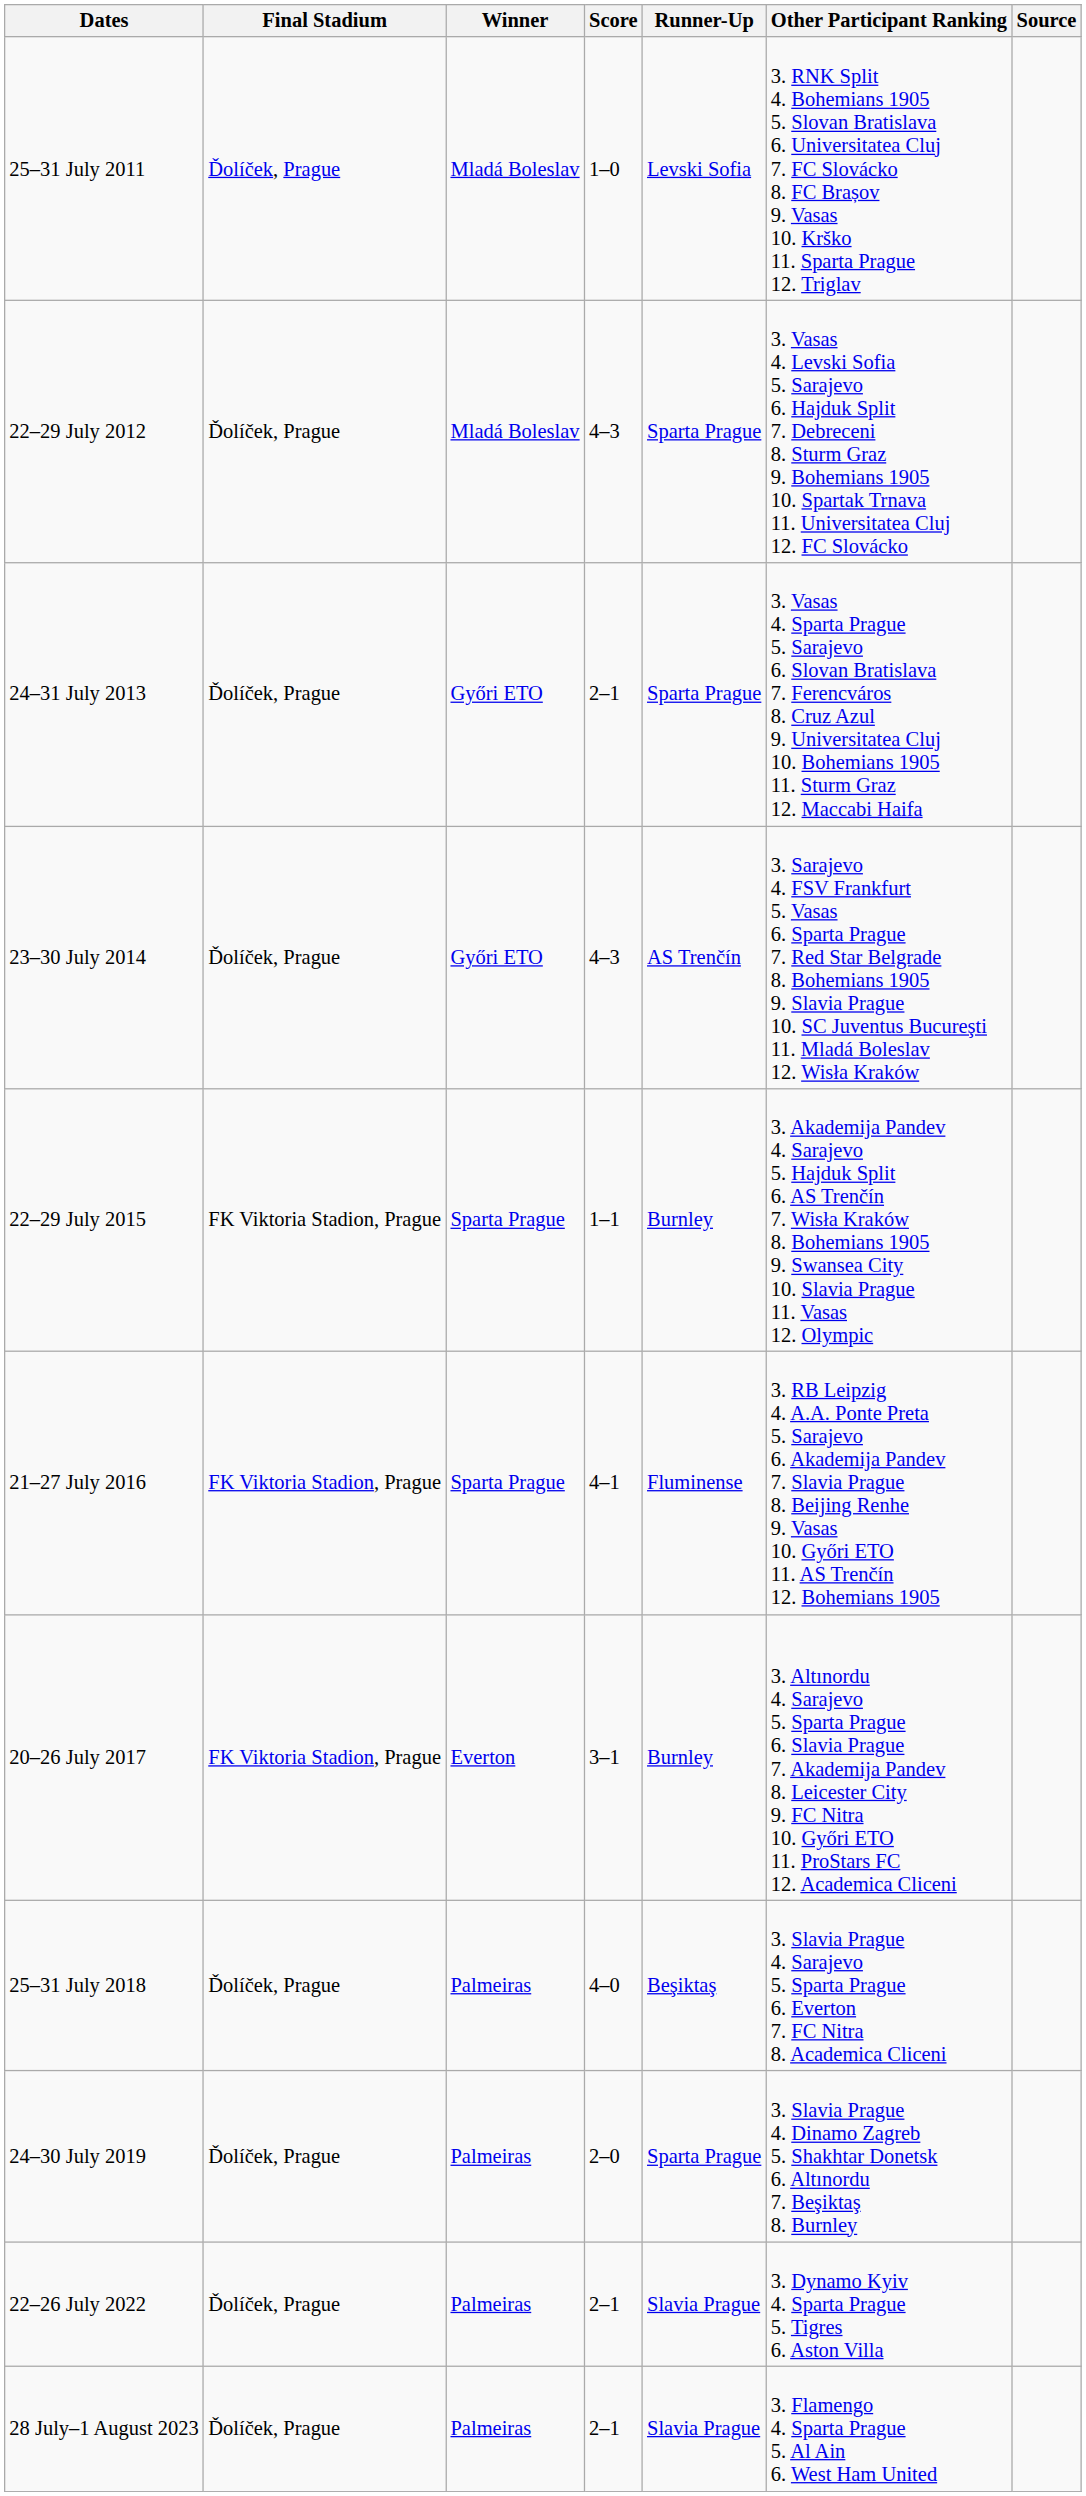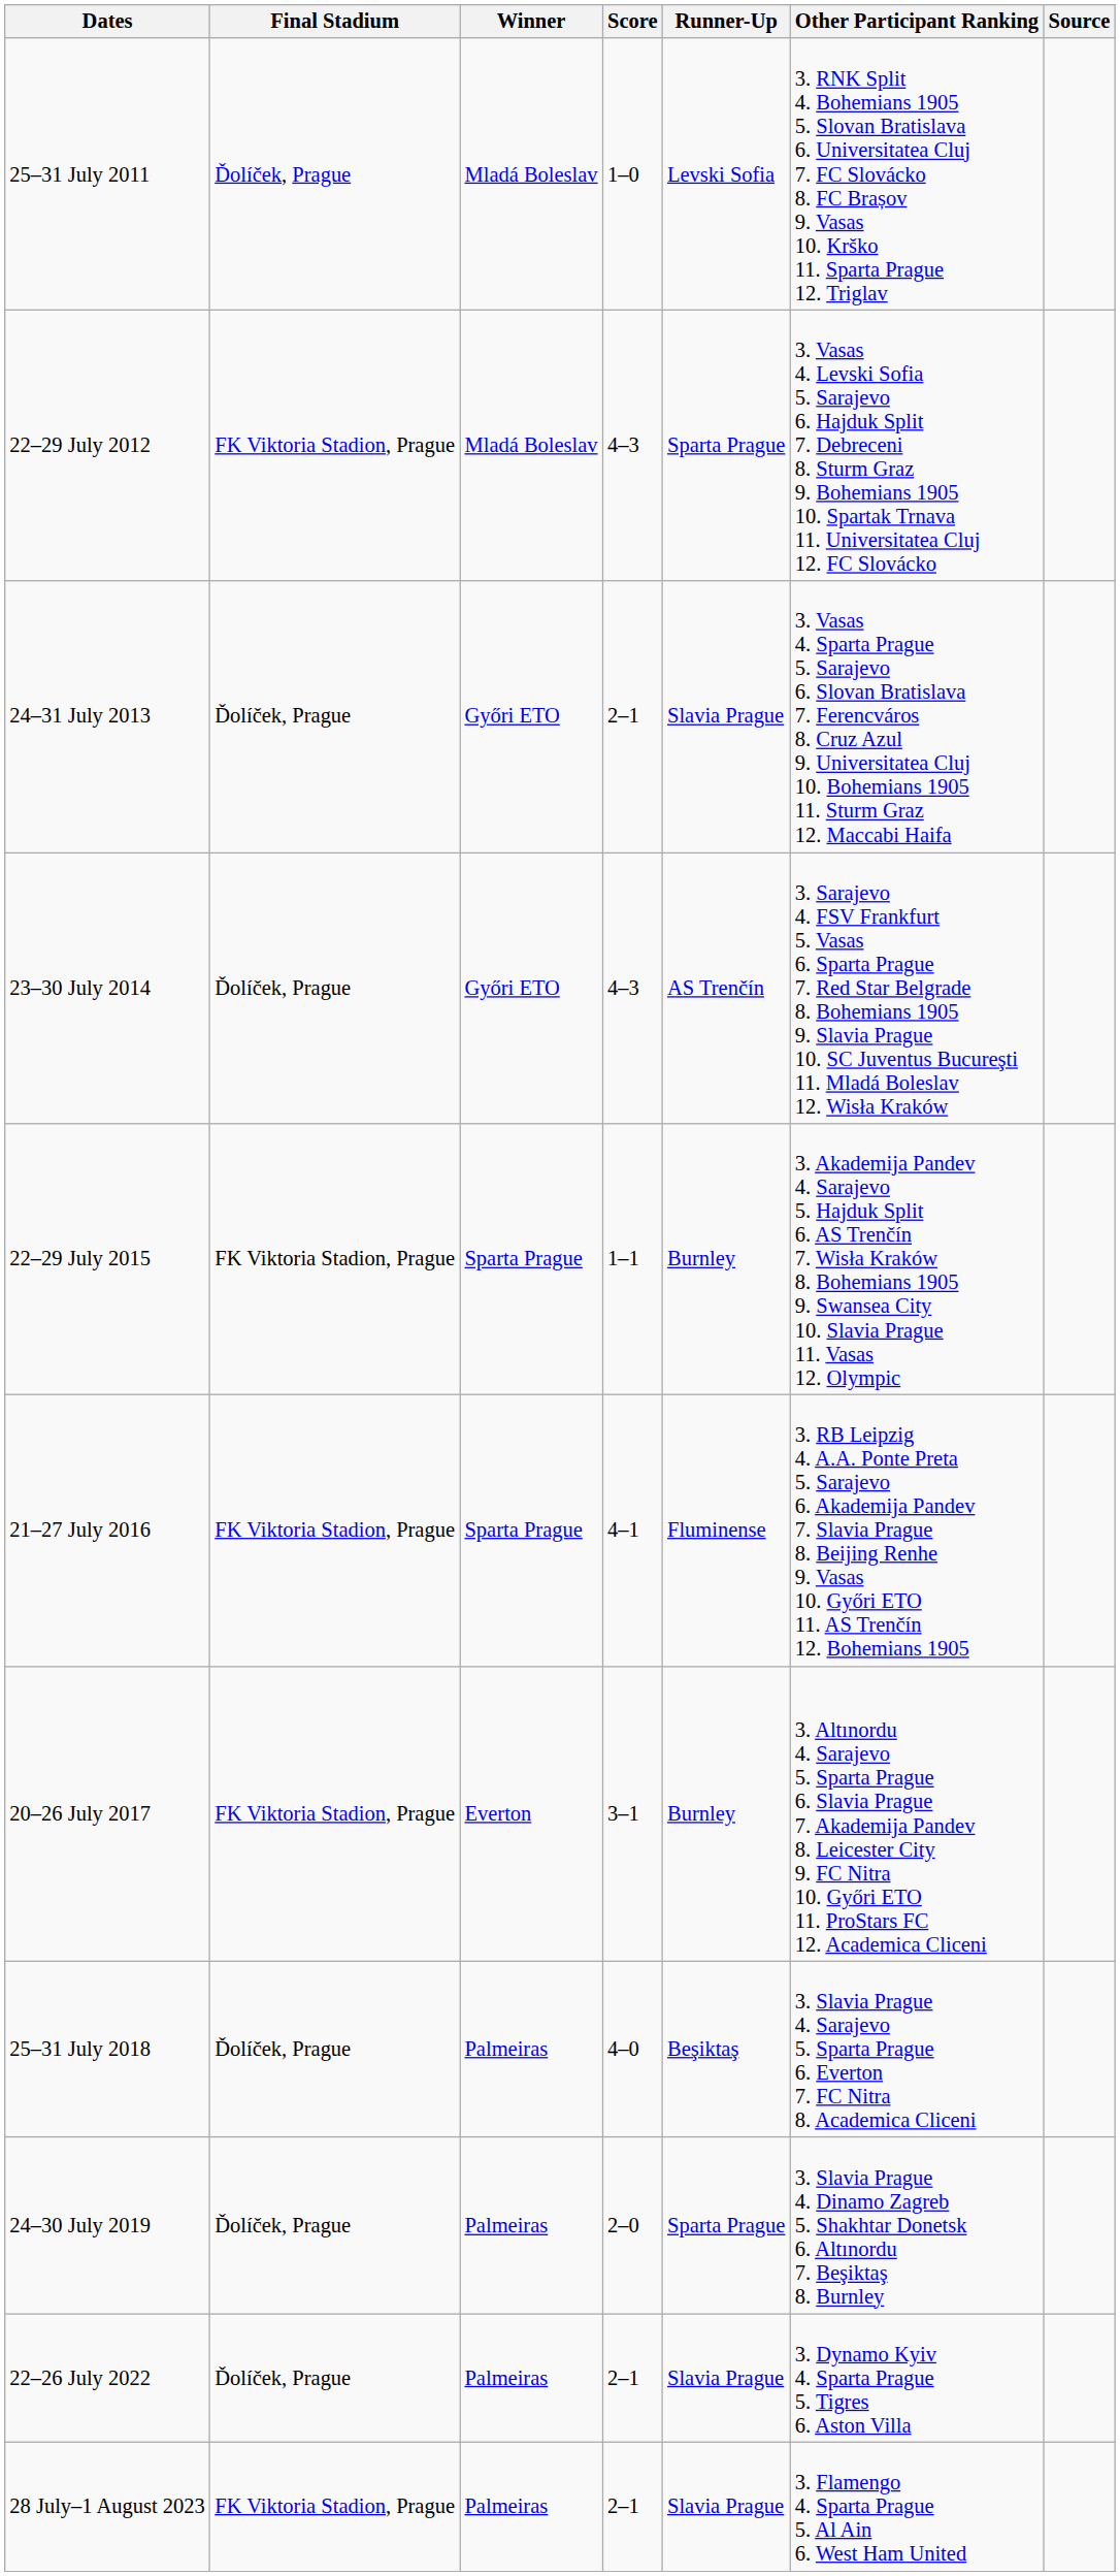22–29 July 2012 | Final Stadium: Ďolíček, Prague -> FK Viktoria Stadion, Prague
24–31 July 2013 | Runner-Up: Sparta Prague -> Slavia Prague
28 July–1 August 2023 | Final Stadium: Ďolíček, Prague -> FK Viktoria Stadion, Prague
